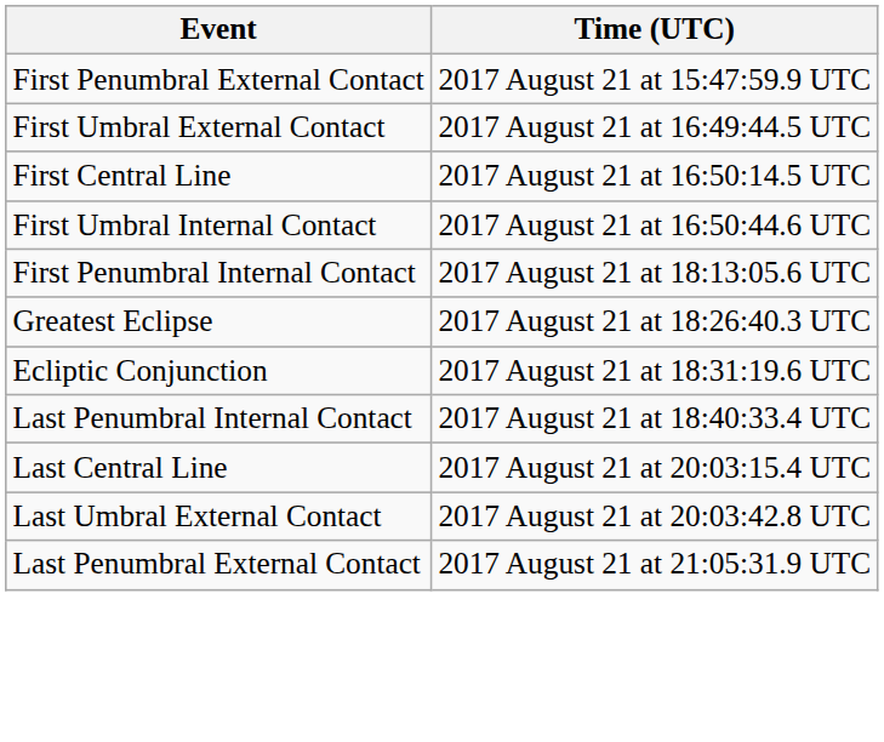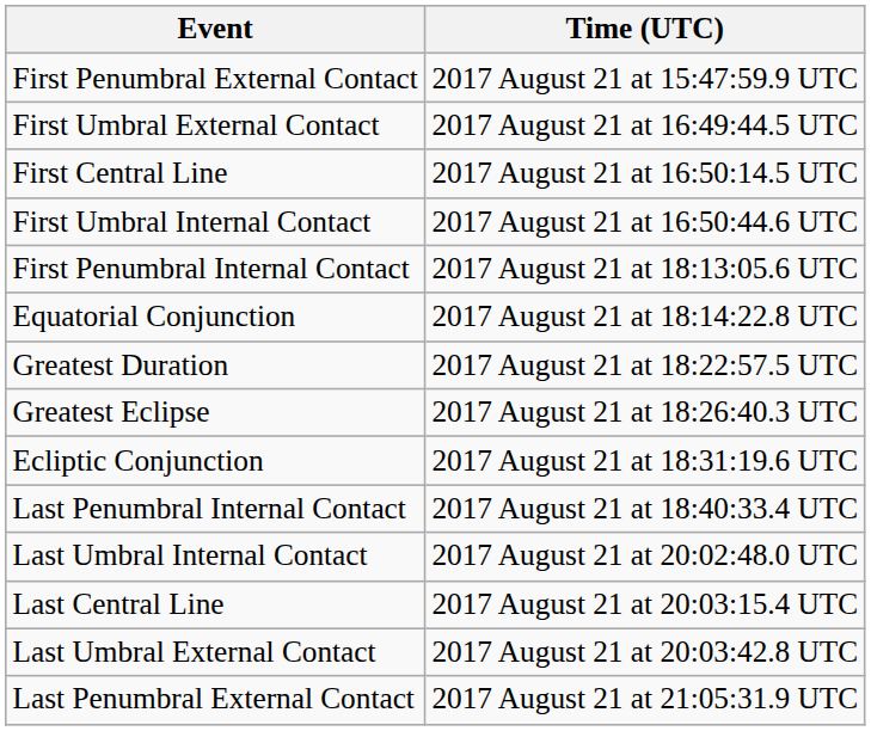+ row: Equatorial Conjunction | 2017 August 21 at 18:14:22.8 UTC
+ row: Greatest Duration | 2017 August 21 at 18:22:57.5 UTC
+ row: Last Umbral Internal Contact | 2017 August 21 at 20:02:48.0 UTC
